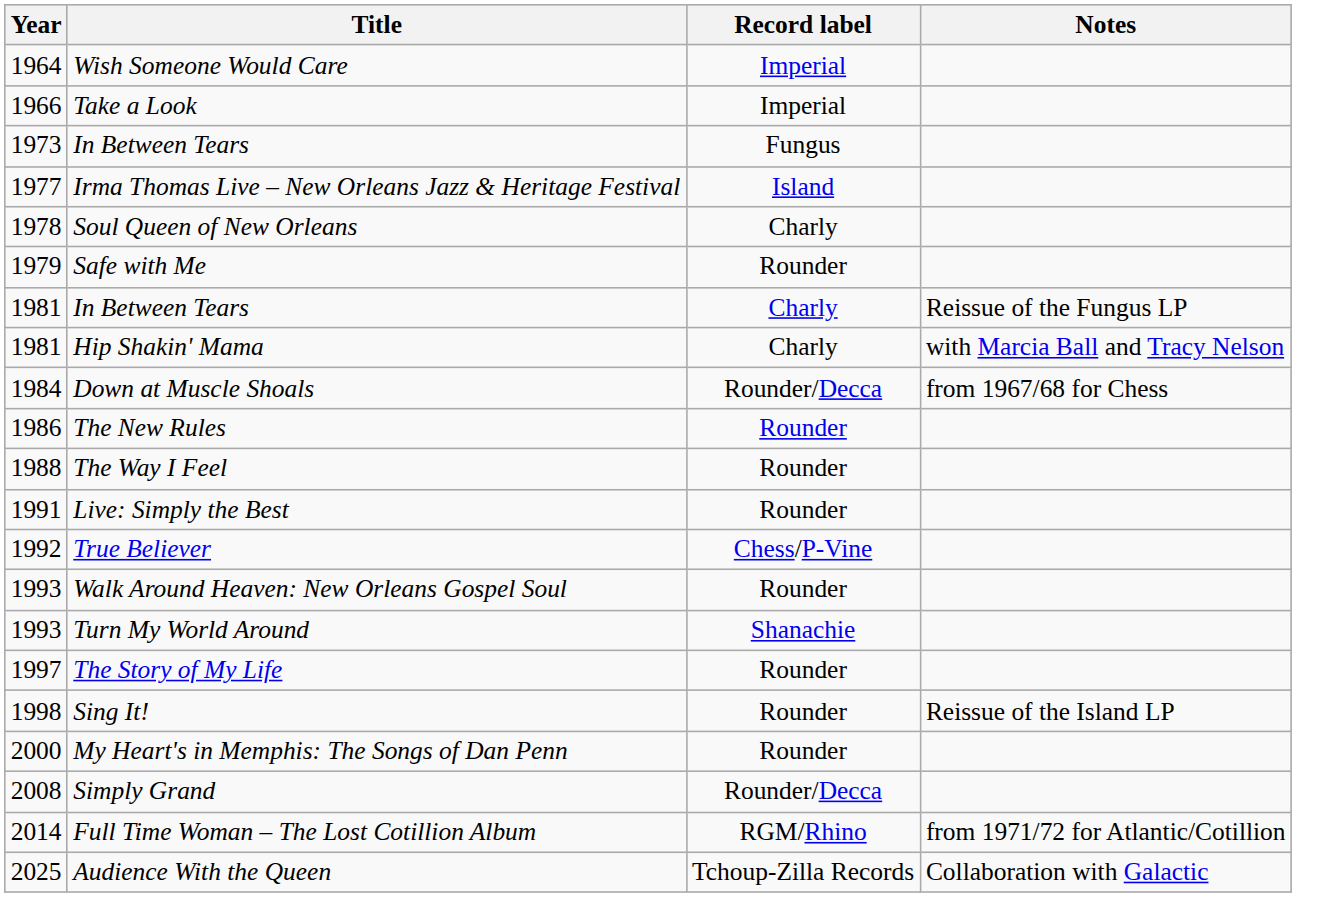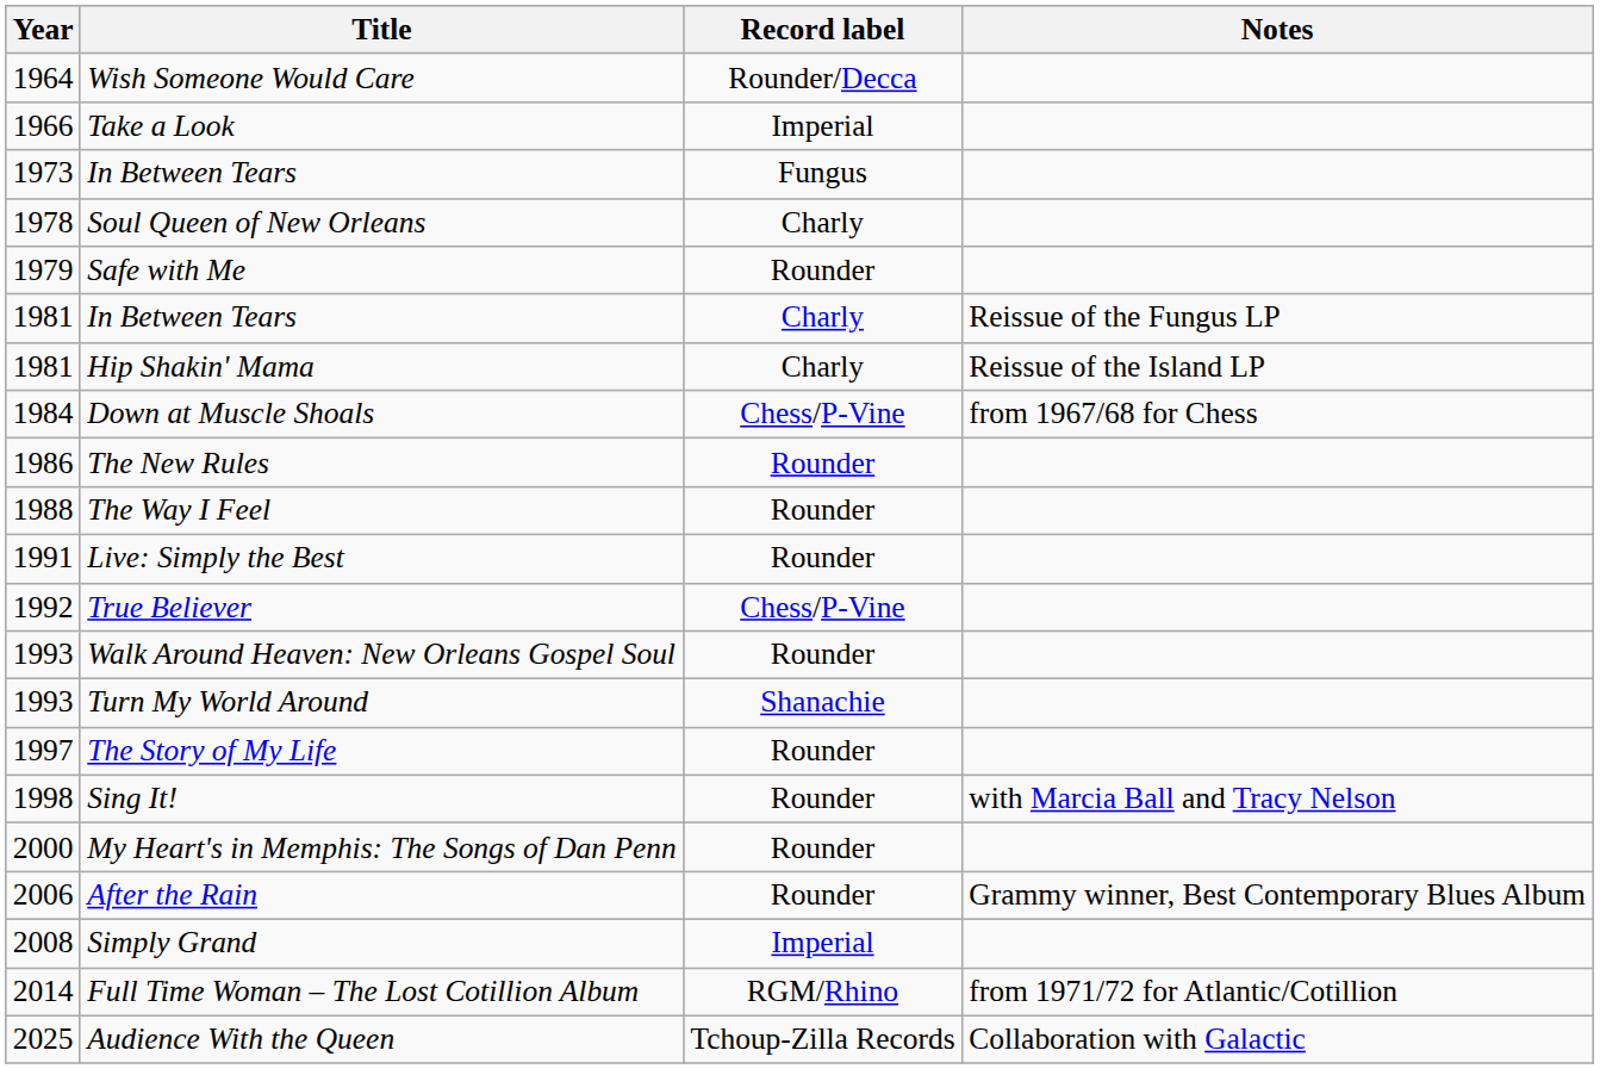Wish Someone Would Care | Record label: Imperial -> Rounder/Decca
- row: 1977 | Irma Thomas Live – New Orleans Jazz & Heritage Festival | Island
Hip Shakin' Mama | Notes: with Marcia Ball and Tracy Nelson -> Reissue of the Island LP
Down at Muscle Shoals | Record label: Rounder/Decca -> Chess/P-Vine
Sing It! | Notes: Reissue of the Island LP -> with Marcia Ball and Tracy Nelson
+ row: 2006 | After the Rain | Rounder | Grammy winner, Best Contemporary Blues Album
Simply Grand | Record label: Rounder/Decca -> Imperial
